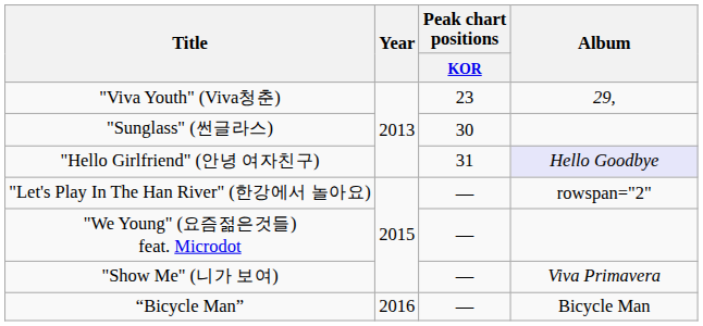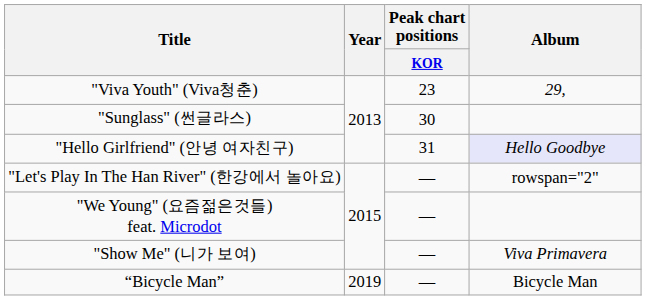“Bicycle Man” | Year: 2016 -> 2019
